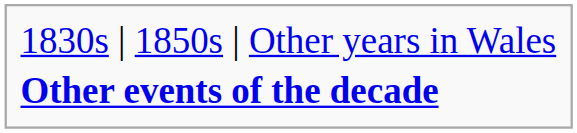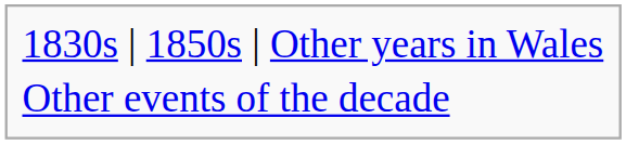row 2 | column 1: bold -> normal
